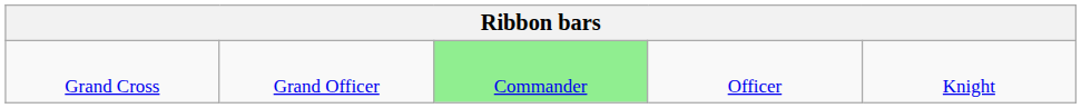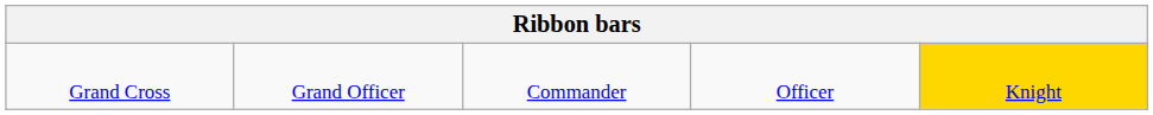Grand Cross | column 3: lightgreen background -> no background
Grand Cross | column 5: no background -> gold background
